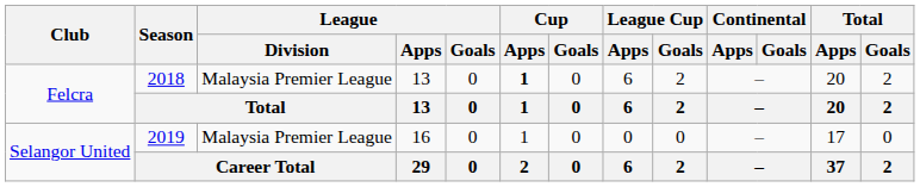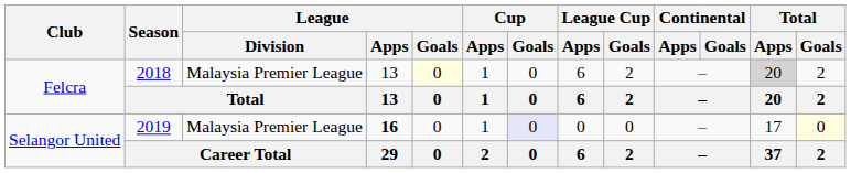Felcra / 2018 | League / Goals: no background -> lightyellow background
Felcra / 2018 | Cup / Apps: bold -> normal
Felcra / 2018 | Total / Apps: no background -> lightgrey background
Selangor United / 2019 | League / Apps: normal -> bold
Selangor United / 2019 | Cup / Goals: no background -> lavender background
Selangor United / 2019 | Total / Goals: no background -> lightyellow background
